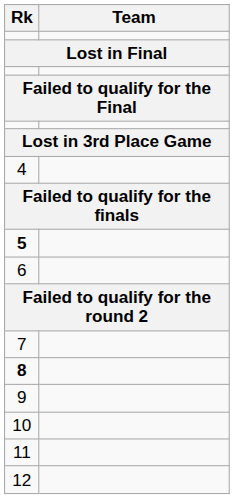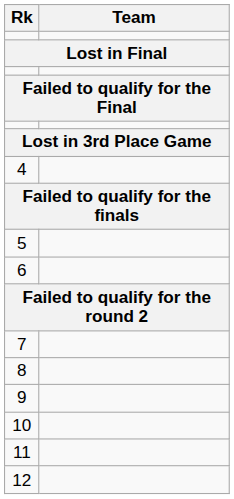5 | Rk: bold -> normal
8 | Rk: bold -> normal
